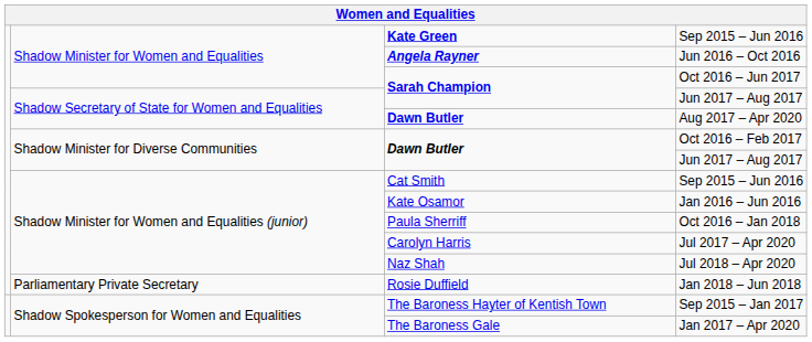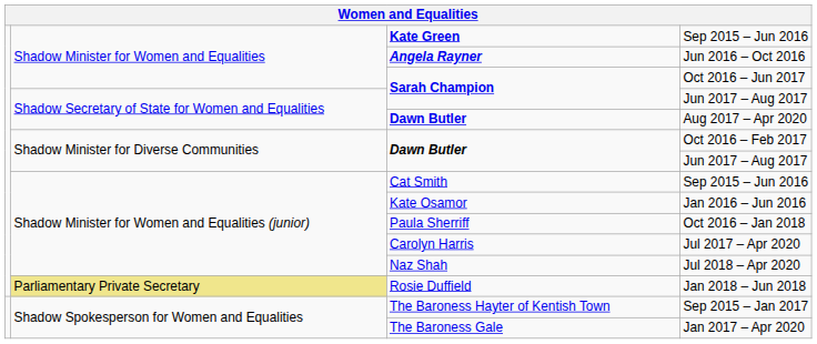Jan 2018 – Jun 2018 | column 2: no background -> khaki background
